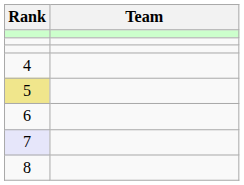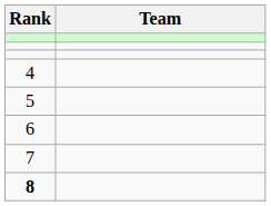row 6 | Rank: khaki background -> no background
row 8 | Rank: lavender background -> no background
row 9 | Rank: normal -> bold
